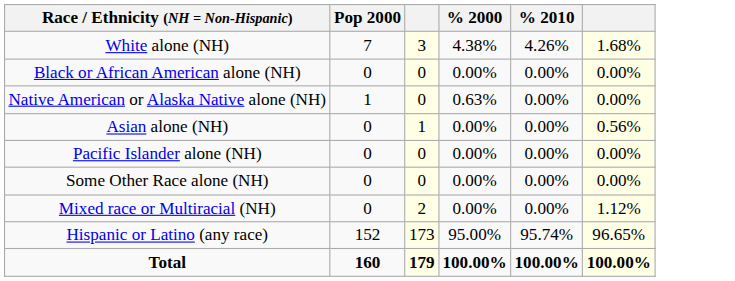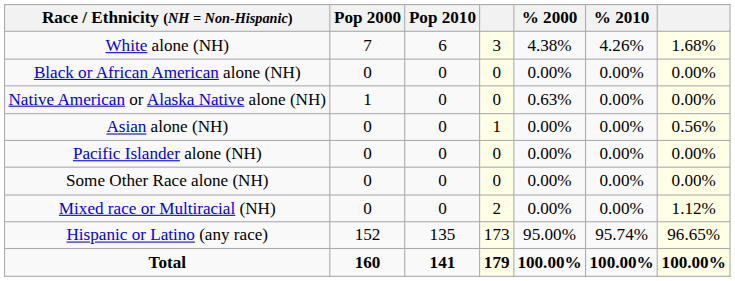+ column: Pop 2010 | 6 | 0 | 0 | 0 | 0 | 0 | 0 | 135 | 141
